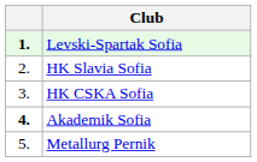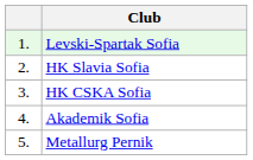Levski-Spartak Sofia | column 1: bold -> normal
Akademik Sofia | column 1: bold -> normal
